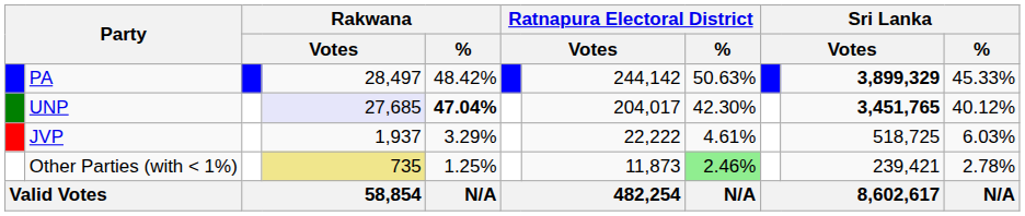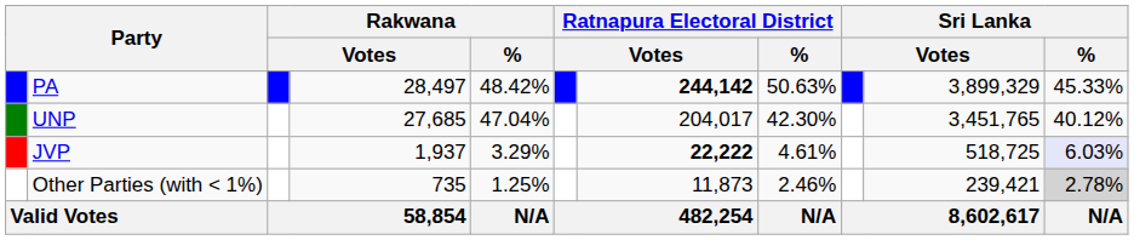PA | column 7: normal -> bold
PA | column 10: bold -> normal
UNP | column 4: lavender background -> no background
UNP | Rakwana / %: bold -> normal
UNP | column 10: bold -> normal
JVP | column 7: normal -> bold
JVP | Sri Lanka / %: no background -> lavender background
Other Parties (with < 1%) | column 4: khaki background -> no background
Other Parties (with < 1%) | Ratnapura Electoral District / %: lightgreen background -> no background
Other Parties (with < 1%) | Sri Lanka / %: no background -> lightgrey background
